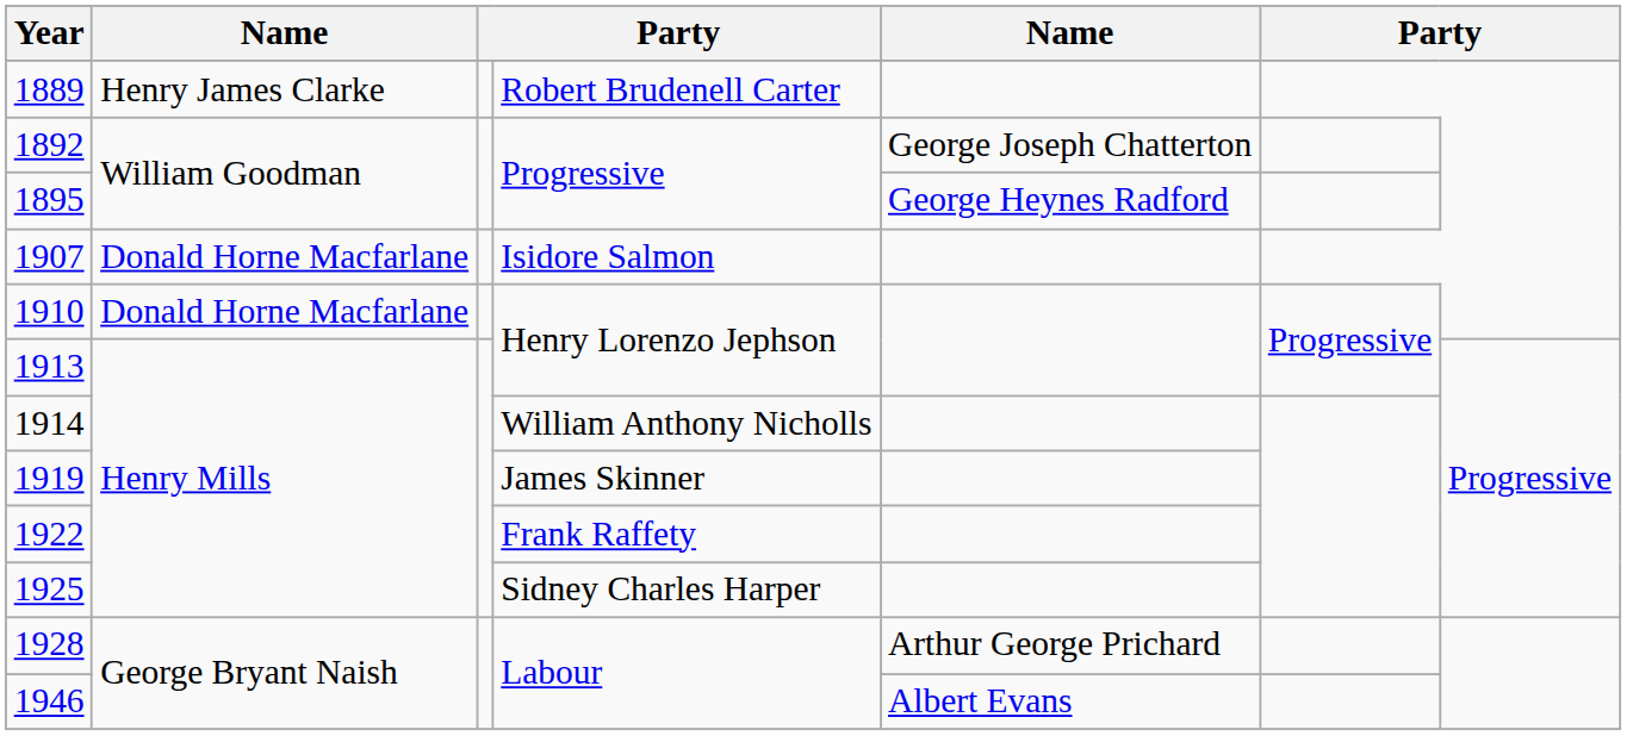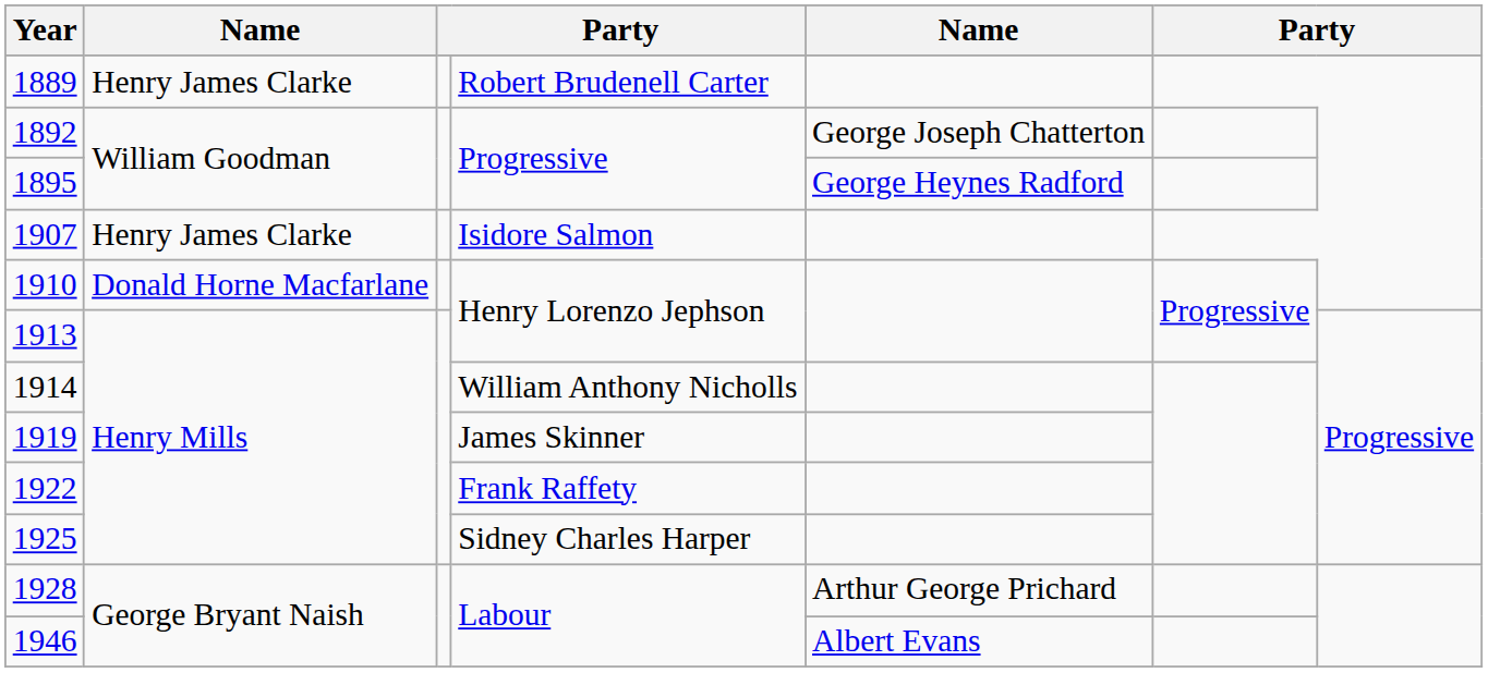1907 | column 2: Donald Horne Macfarlane -> Henry James Clarke
